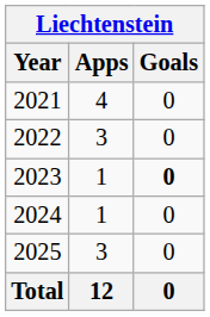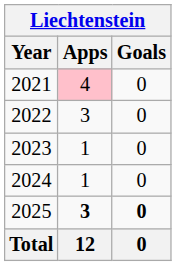2021 | Apps: no background -> pink background
2023 | Goals: bold -> normal
2025 | Apps: normal -> bold
2025 | Goals: normal -> bold
